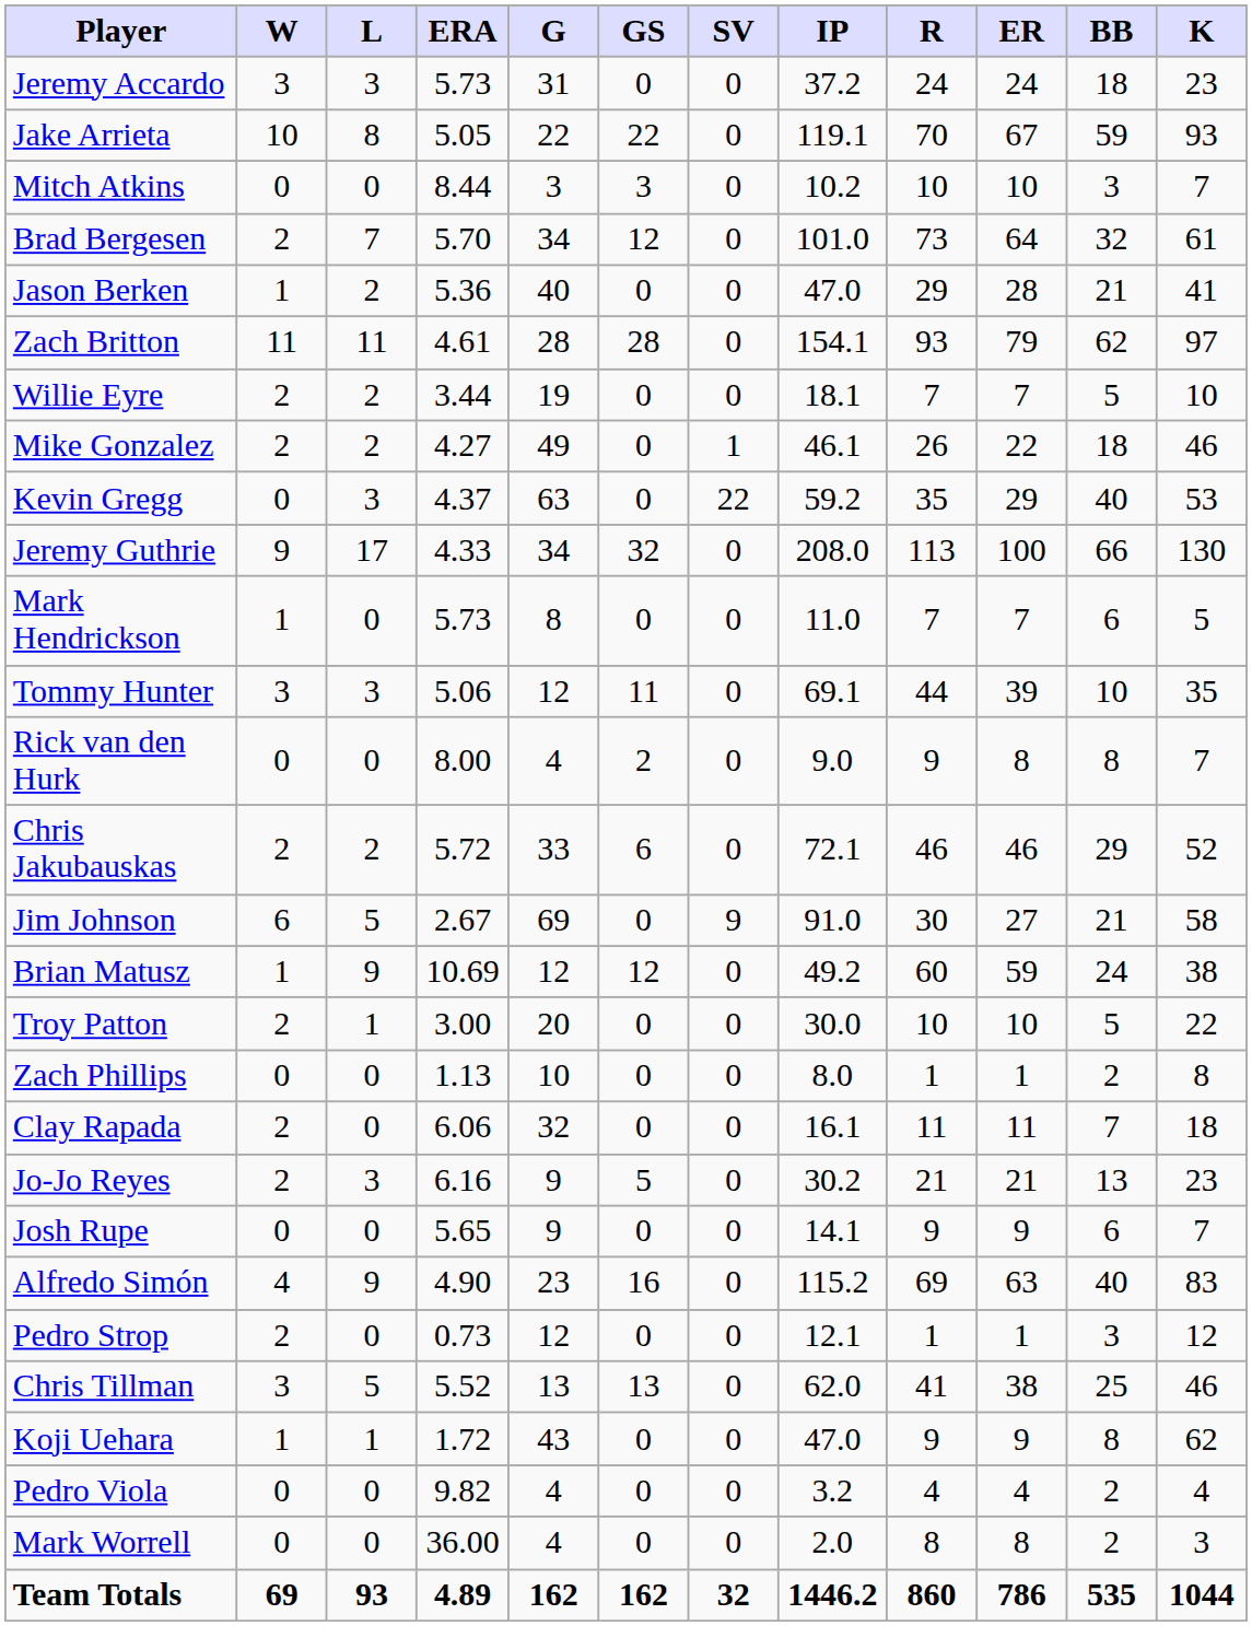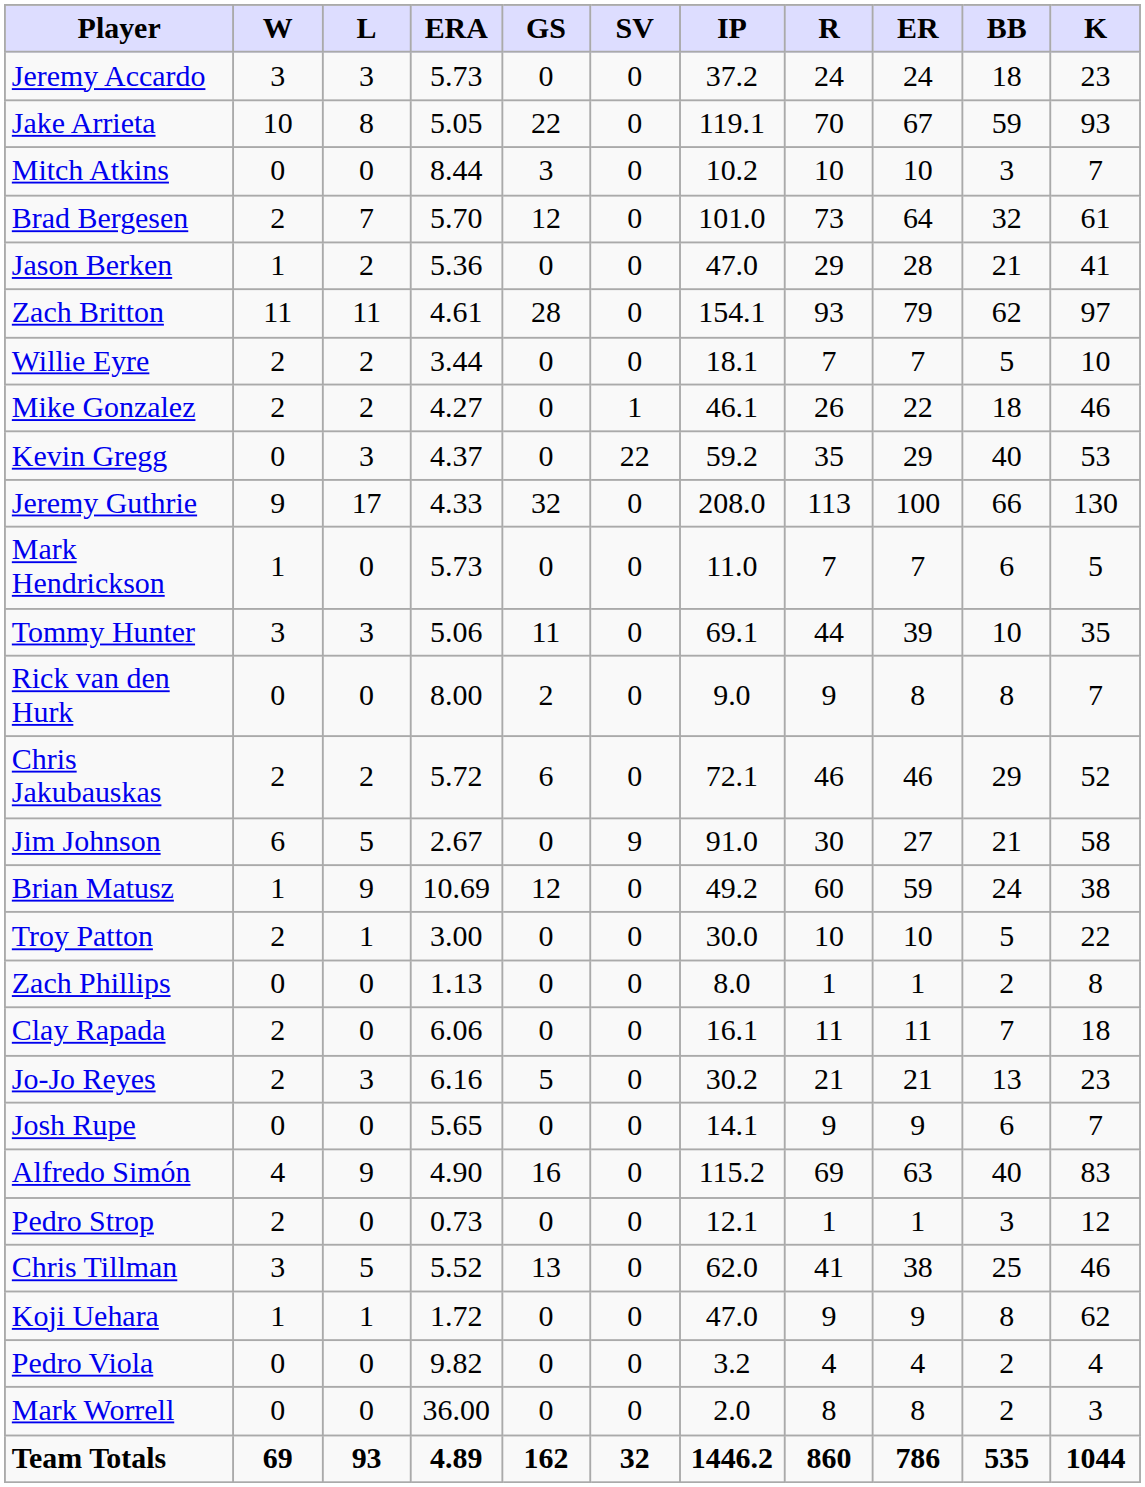- column: G | 31 | 22 | 3 | 34 | 40 | 28 | 19 | 49 | 63 | 34 | 8 | 12 | 4 | 33 | 69 | 12 | 20 | 10 | 32 | 9 | 9 | 23 | 12 | 13 | 43 | 4 | 4 | 162
